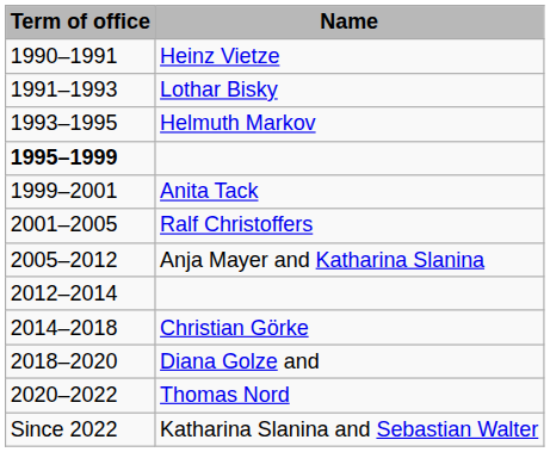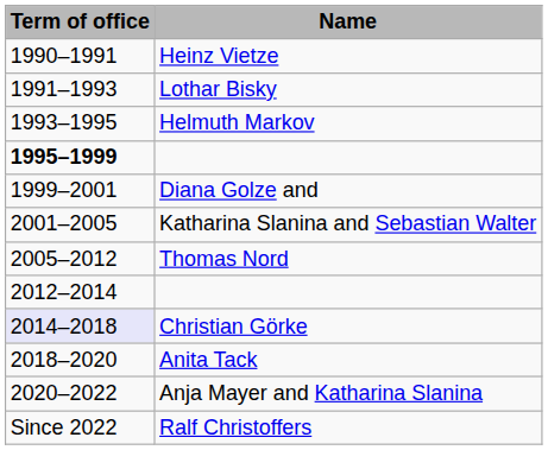row 6 | Name: Anita Tack -> Diana Golze and
row 7 | Name: Ralf Christoffers -> Katharina Slanina and Sebastian Walter
row 8 | Name: Anja Mayer and Katharina Slanina -> Thomas Nord
row 10 | Term of office: no background -> lavender background
row 11 | Name: Diana Golze and -> Anita Tack
row 12 | Name: Thomas Nord -> Anja Mayer and Katharina Slanina
row 13 | Name: Katharina Slanina and Sebastian Walter -> Ralf Christoffers
